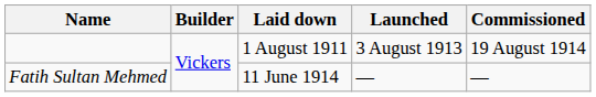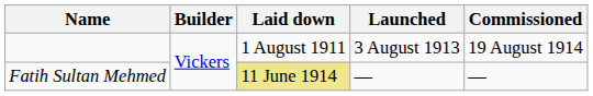Fatih Sultan Mehmed | Laid down: no background -> khaki background
